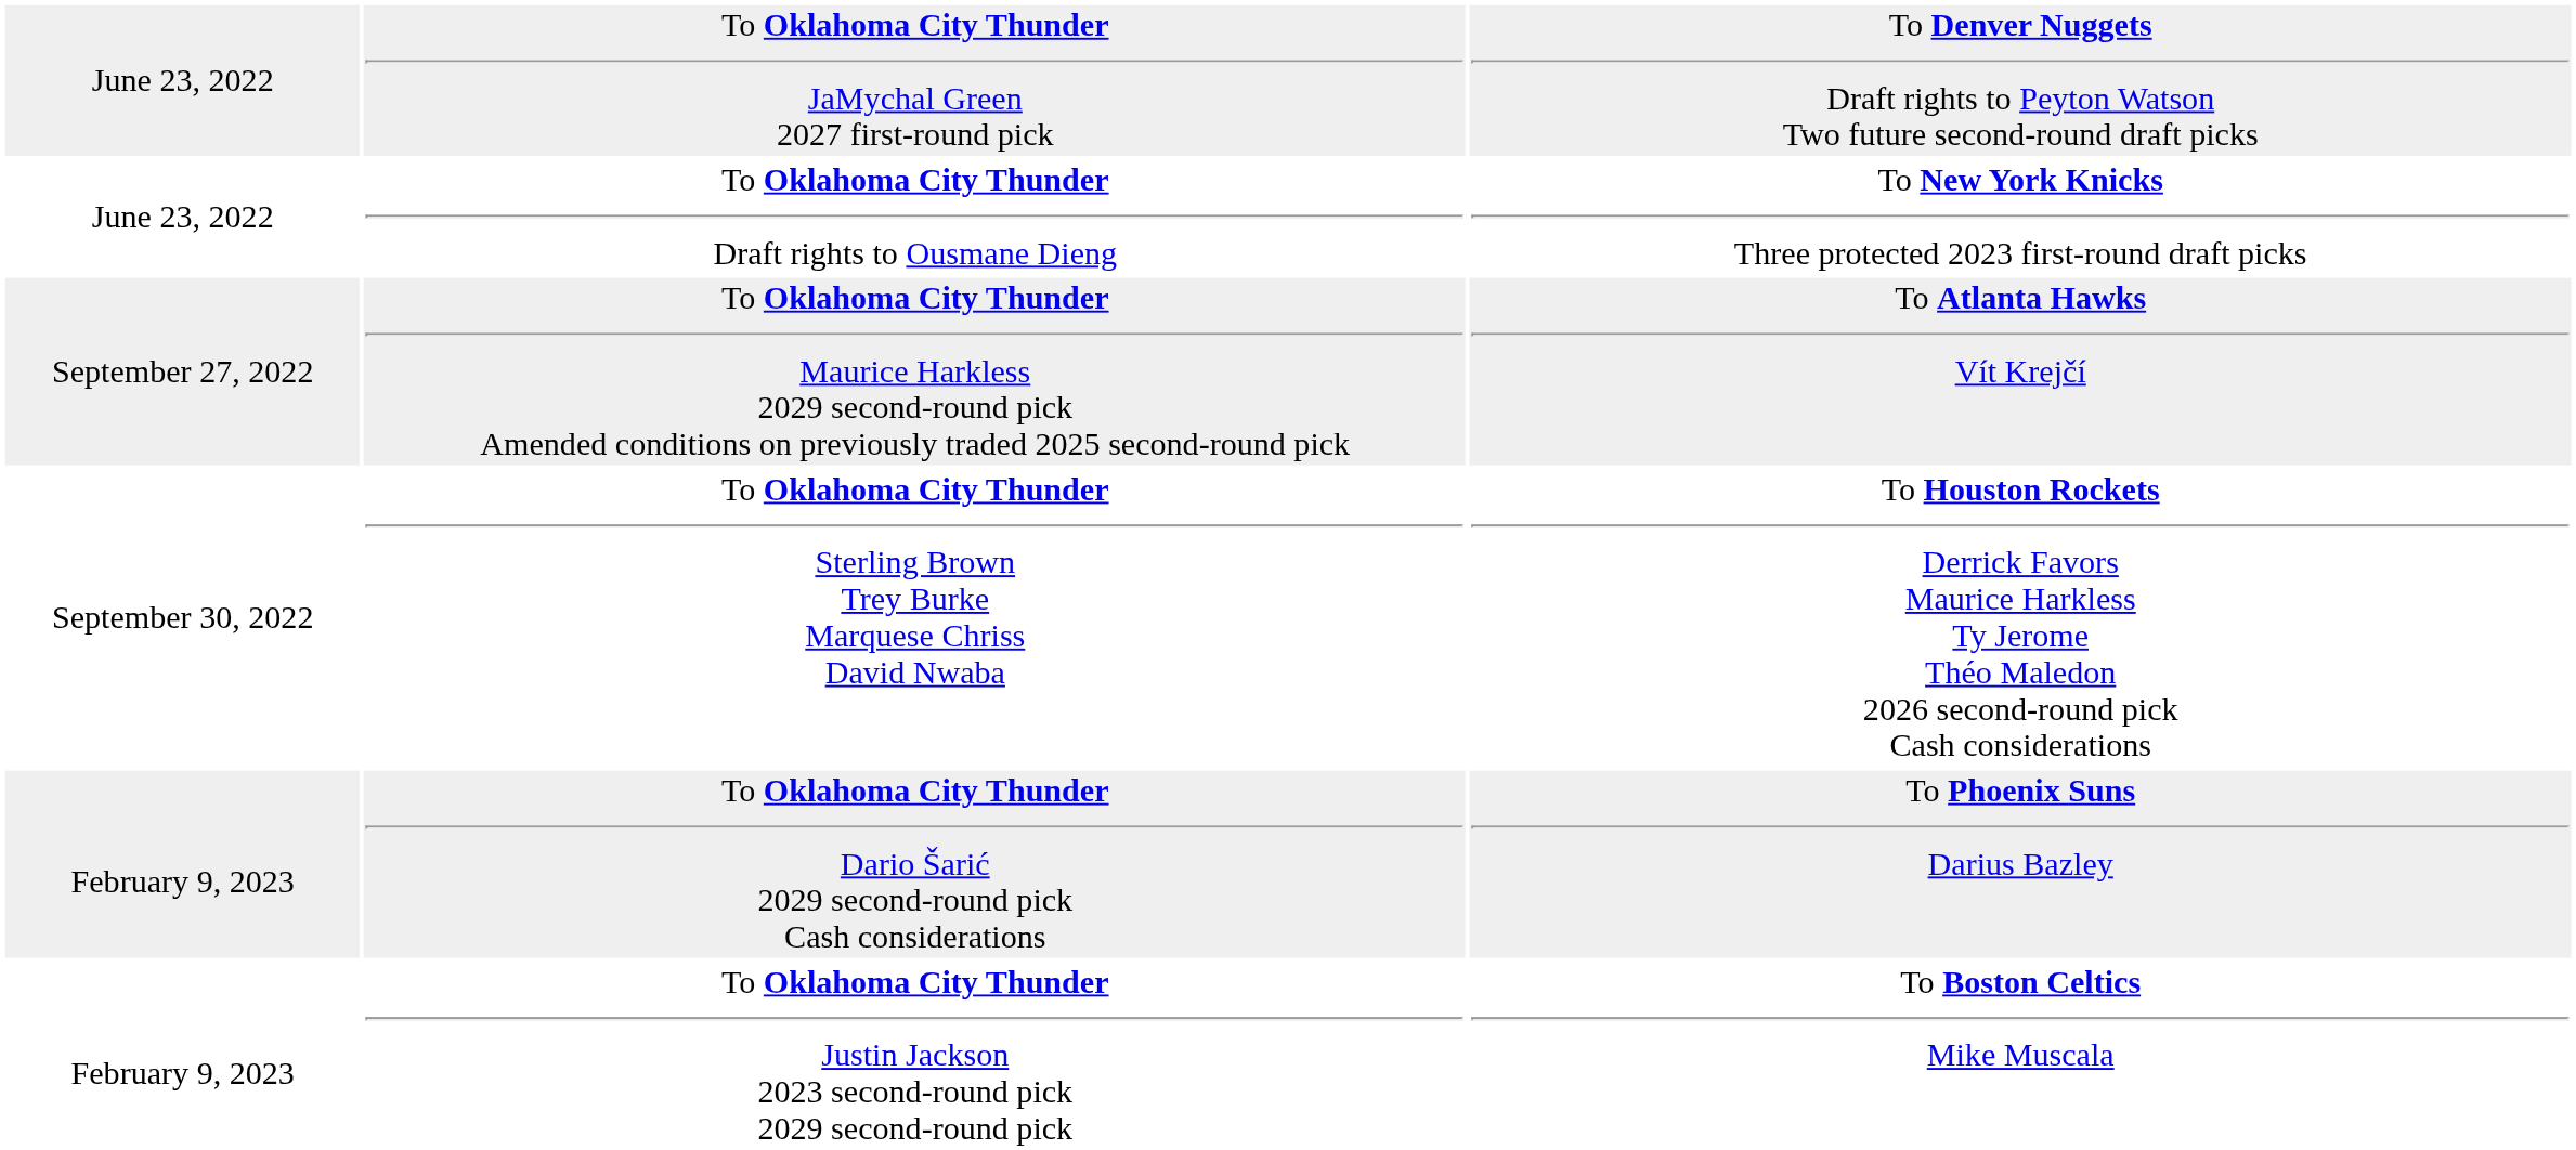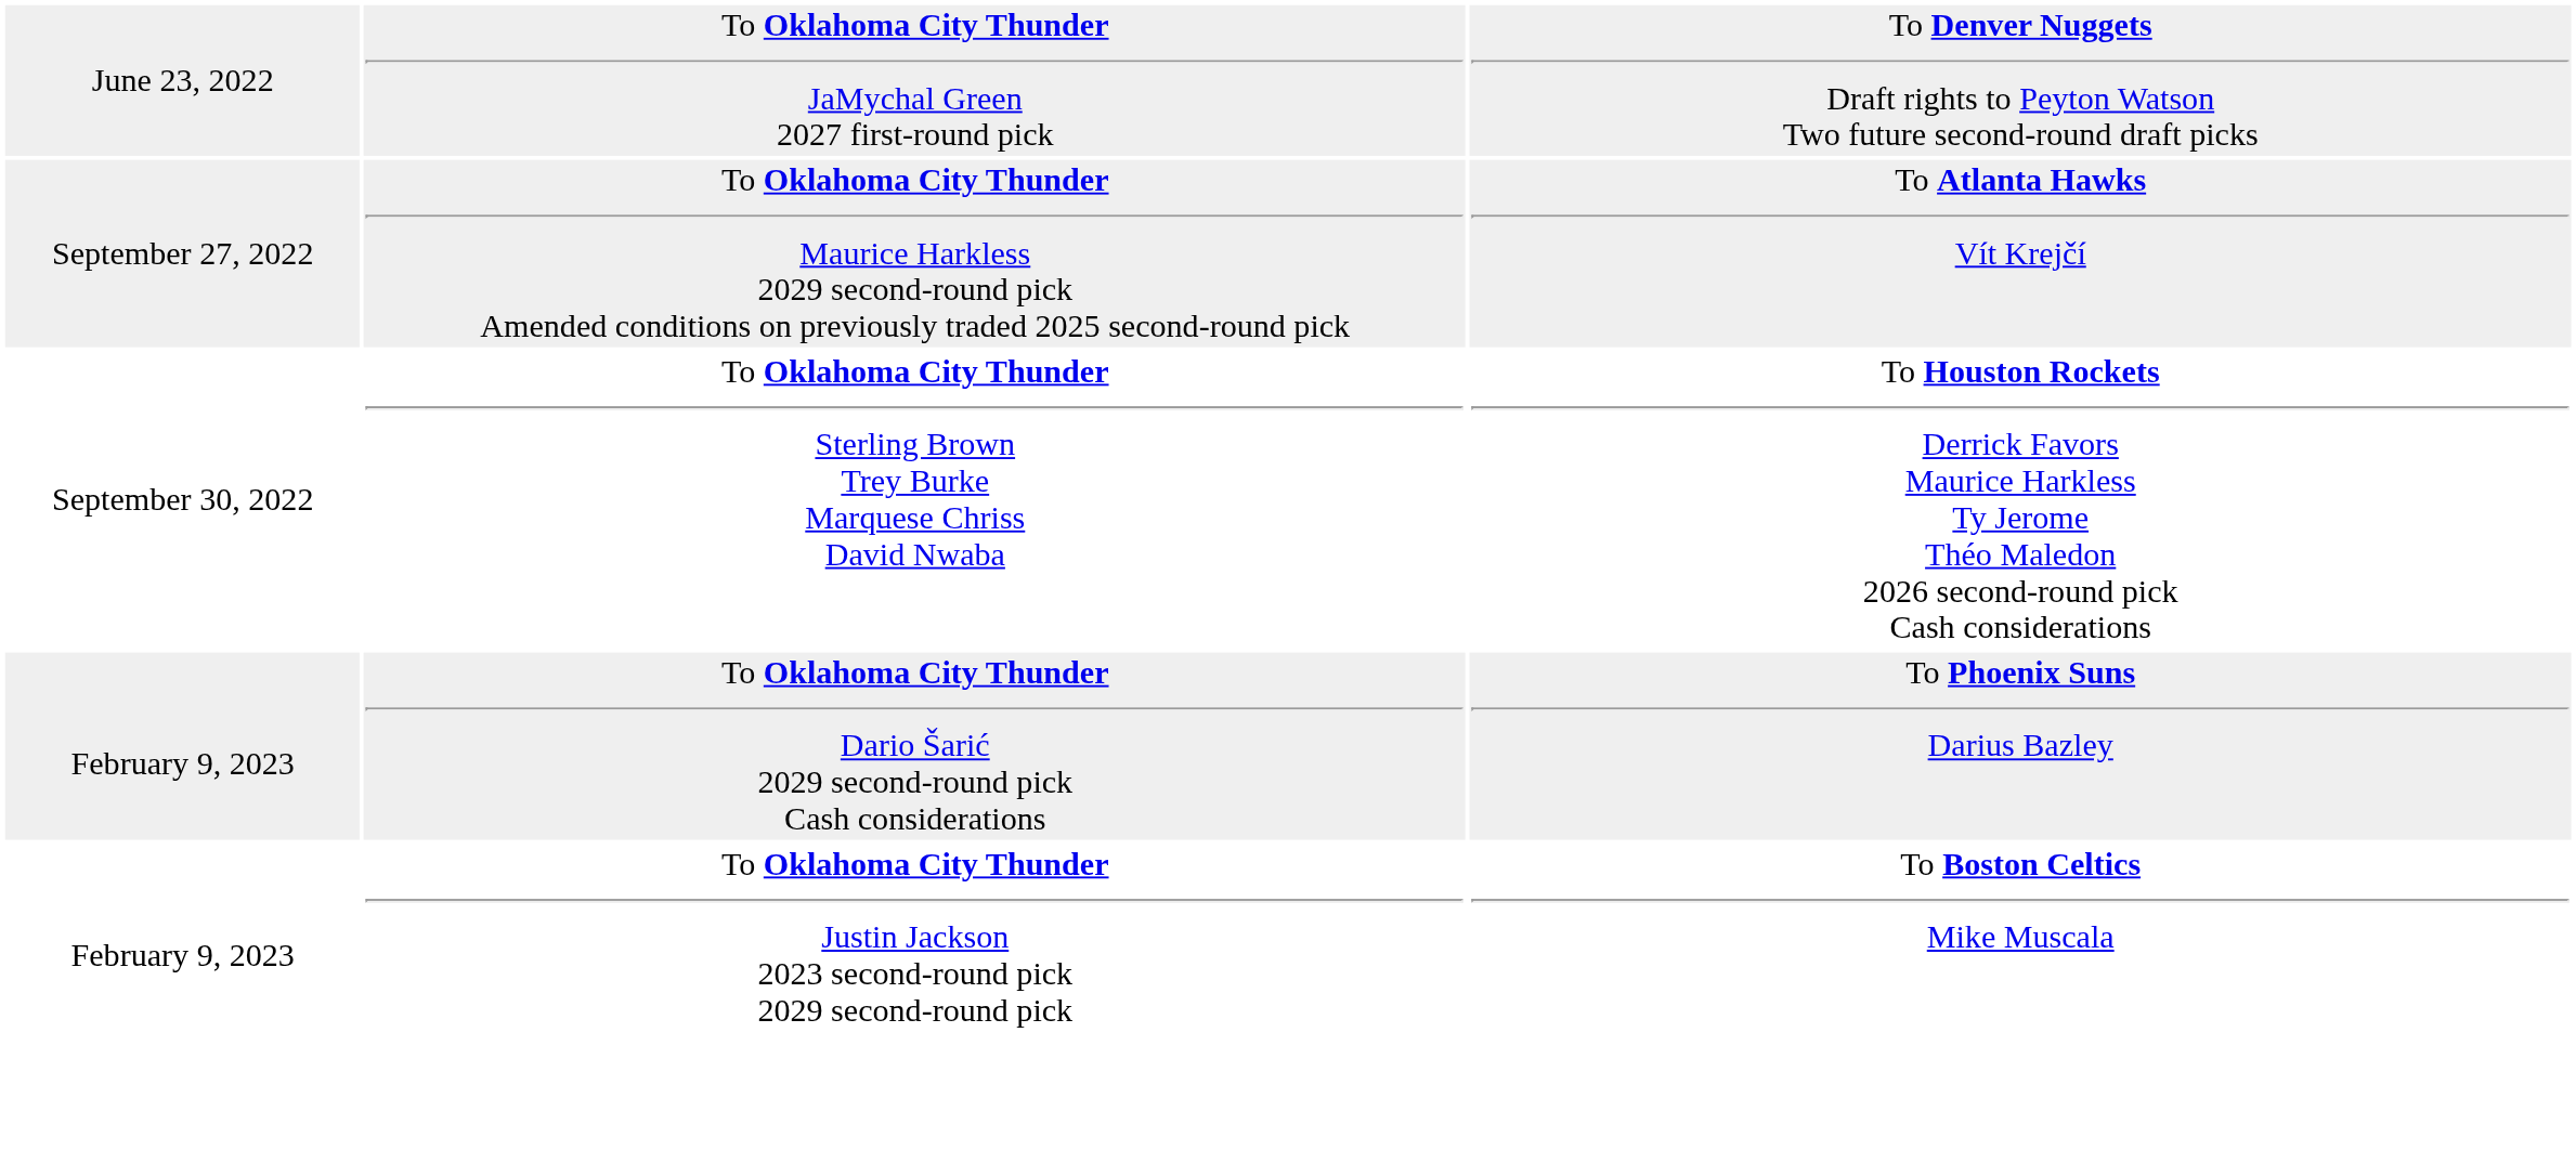- row: June 23, 2022 | To Oklahoma City Thunder Draft rights to Ousmane Dieng | To New York Knicks Three protected 2023 first-round draft picks
